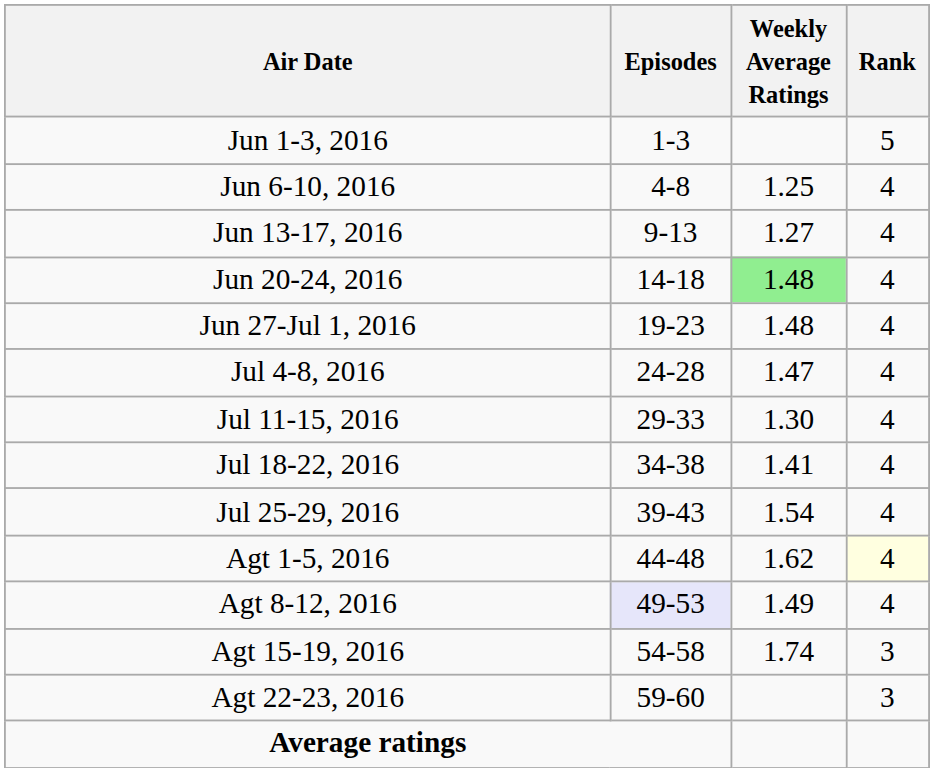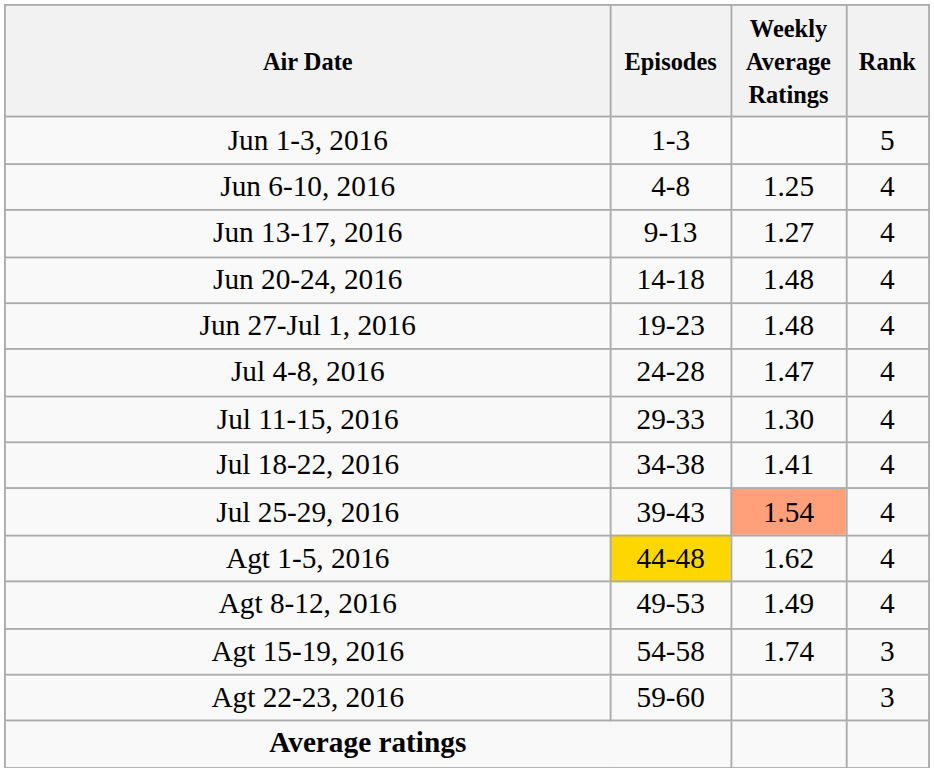Jun 20-24, 2016 | Weekly Average Ratings: lightgreen background -> no background
Jul 25-29, 2016 | Weekly Average Ratings: no background -> lightsalmon background
Agt 1-5, 2016 | Episodes: no background -> gold background
Agt 1-5, 2016 | Rank: lightyellow background -> no background
Agt 8-12, 2016 | Episodes: lavender background -> no background
